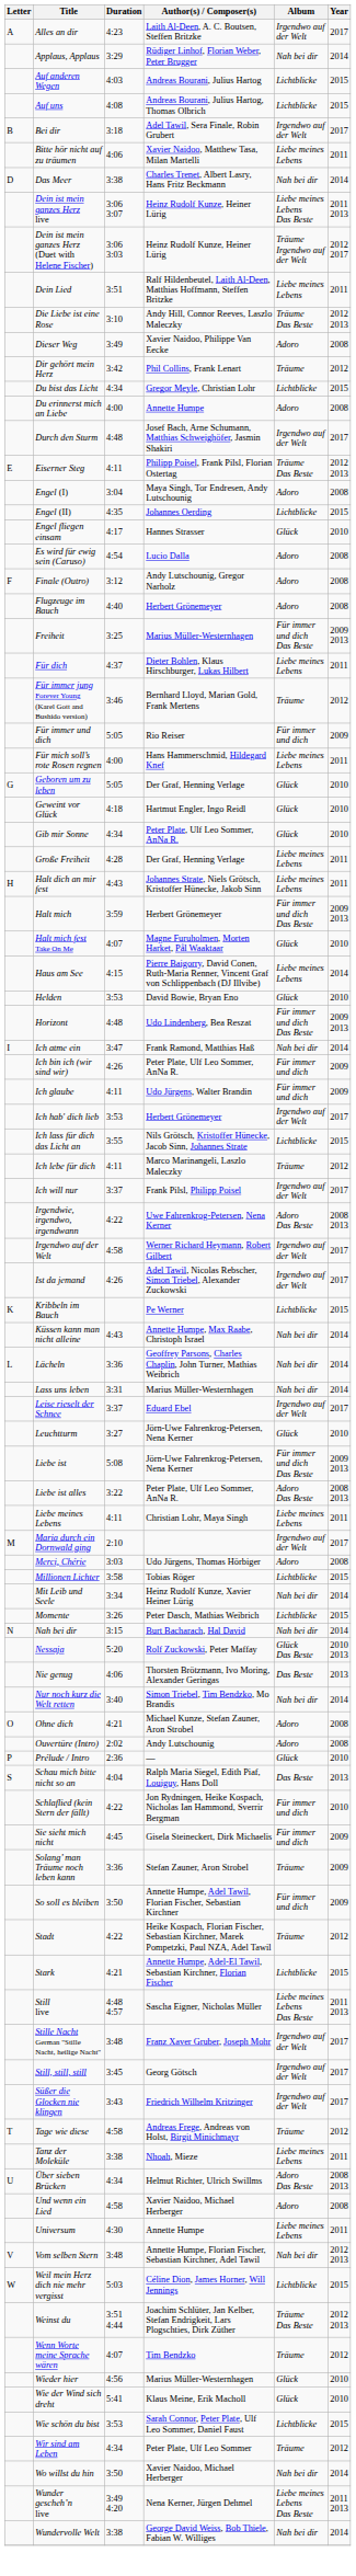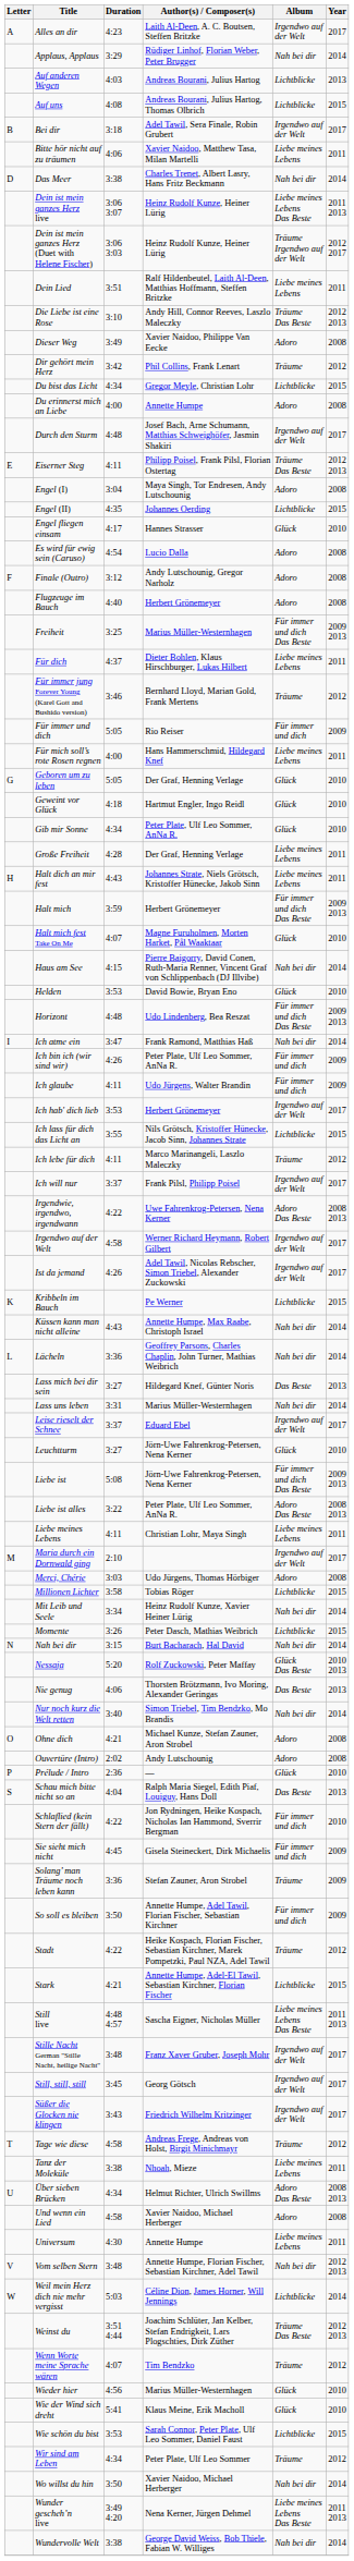Auf anderen Wegen | Year: 2015 -> 2013
Haus am See | Album: Liebe meines Lebens -> Nah bei dir
+ row: Lass mich bei dir sein | 3:27 | Hildegard Knef, Günter Noris | Das Beste | 2013
Weil mein Herz dich nie mehr vergisst | Year: 2015 -> 2014
